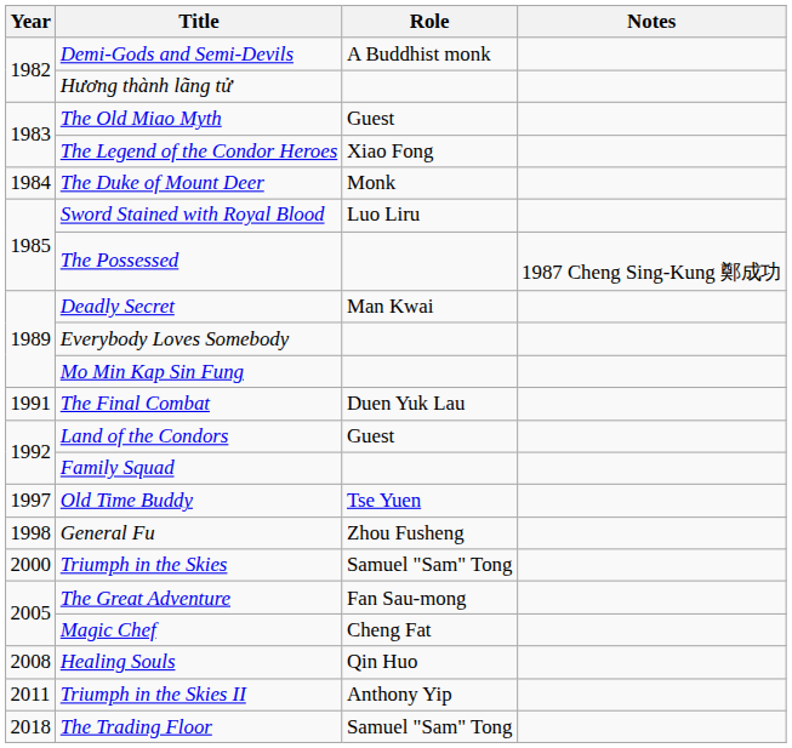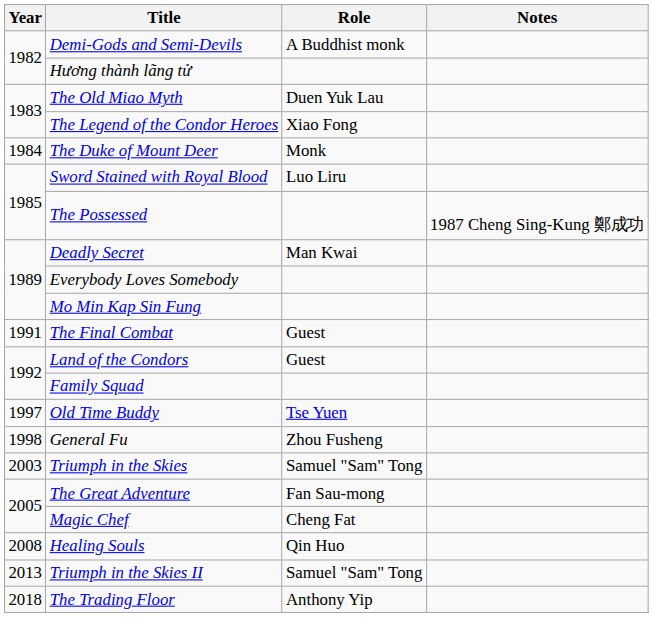The Old Miao Myth | Role: Guest -> Duen Yuk Lau
The Final Combat | Role: Duen Yuk Lau -> Guest
Triumph in the Skies | Year: 2000 -> 2003
Triumph in the Skies II | Year: 2011 -> 2013
Triumph in the Skies II | Role: Anthony Yip -> Samuel "Sam" Tong
The Trading Floor | Role: Samuel "Sam" Tong -> Anthony Yip
